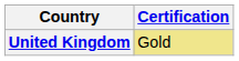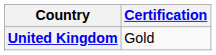United Kingdom | Certification: khaki background -> no background
